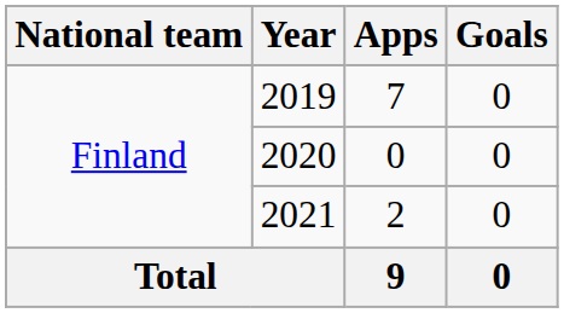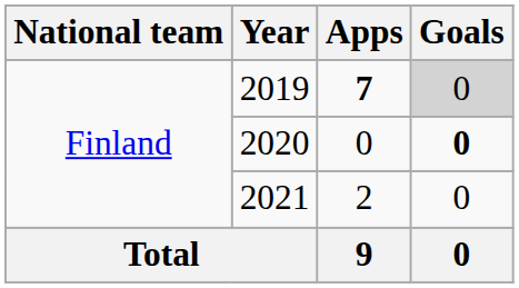2019 | Apps: normal -> bold
2019 | Goals: no background -> lightgrey background
2020 | Goals: normal -> bold
